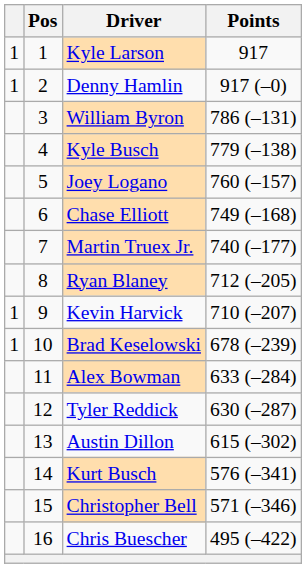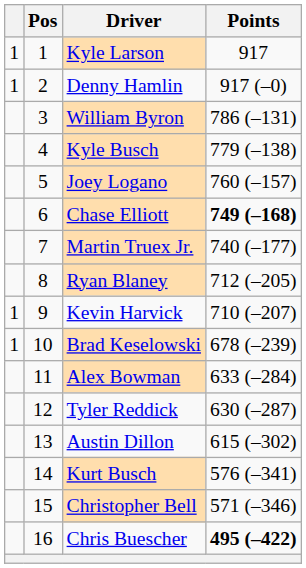Chase Elliott | Points: normal -> bold
Chris Buescher | Points: normal -> bold
